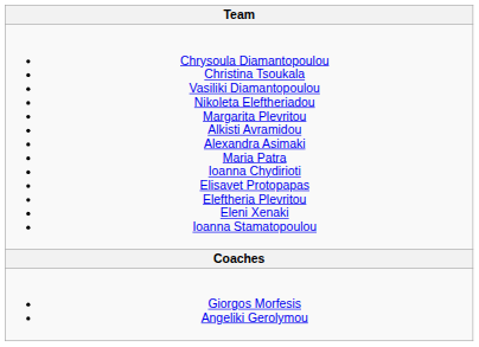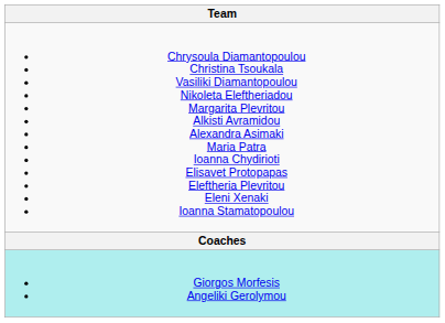row 4 | column 1: no background -> paleturquoise background
